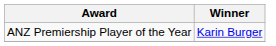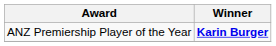ANZ Premiership Player of the Year | Winner: normal -> bold
